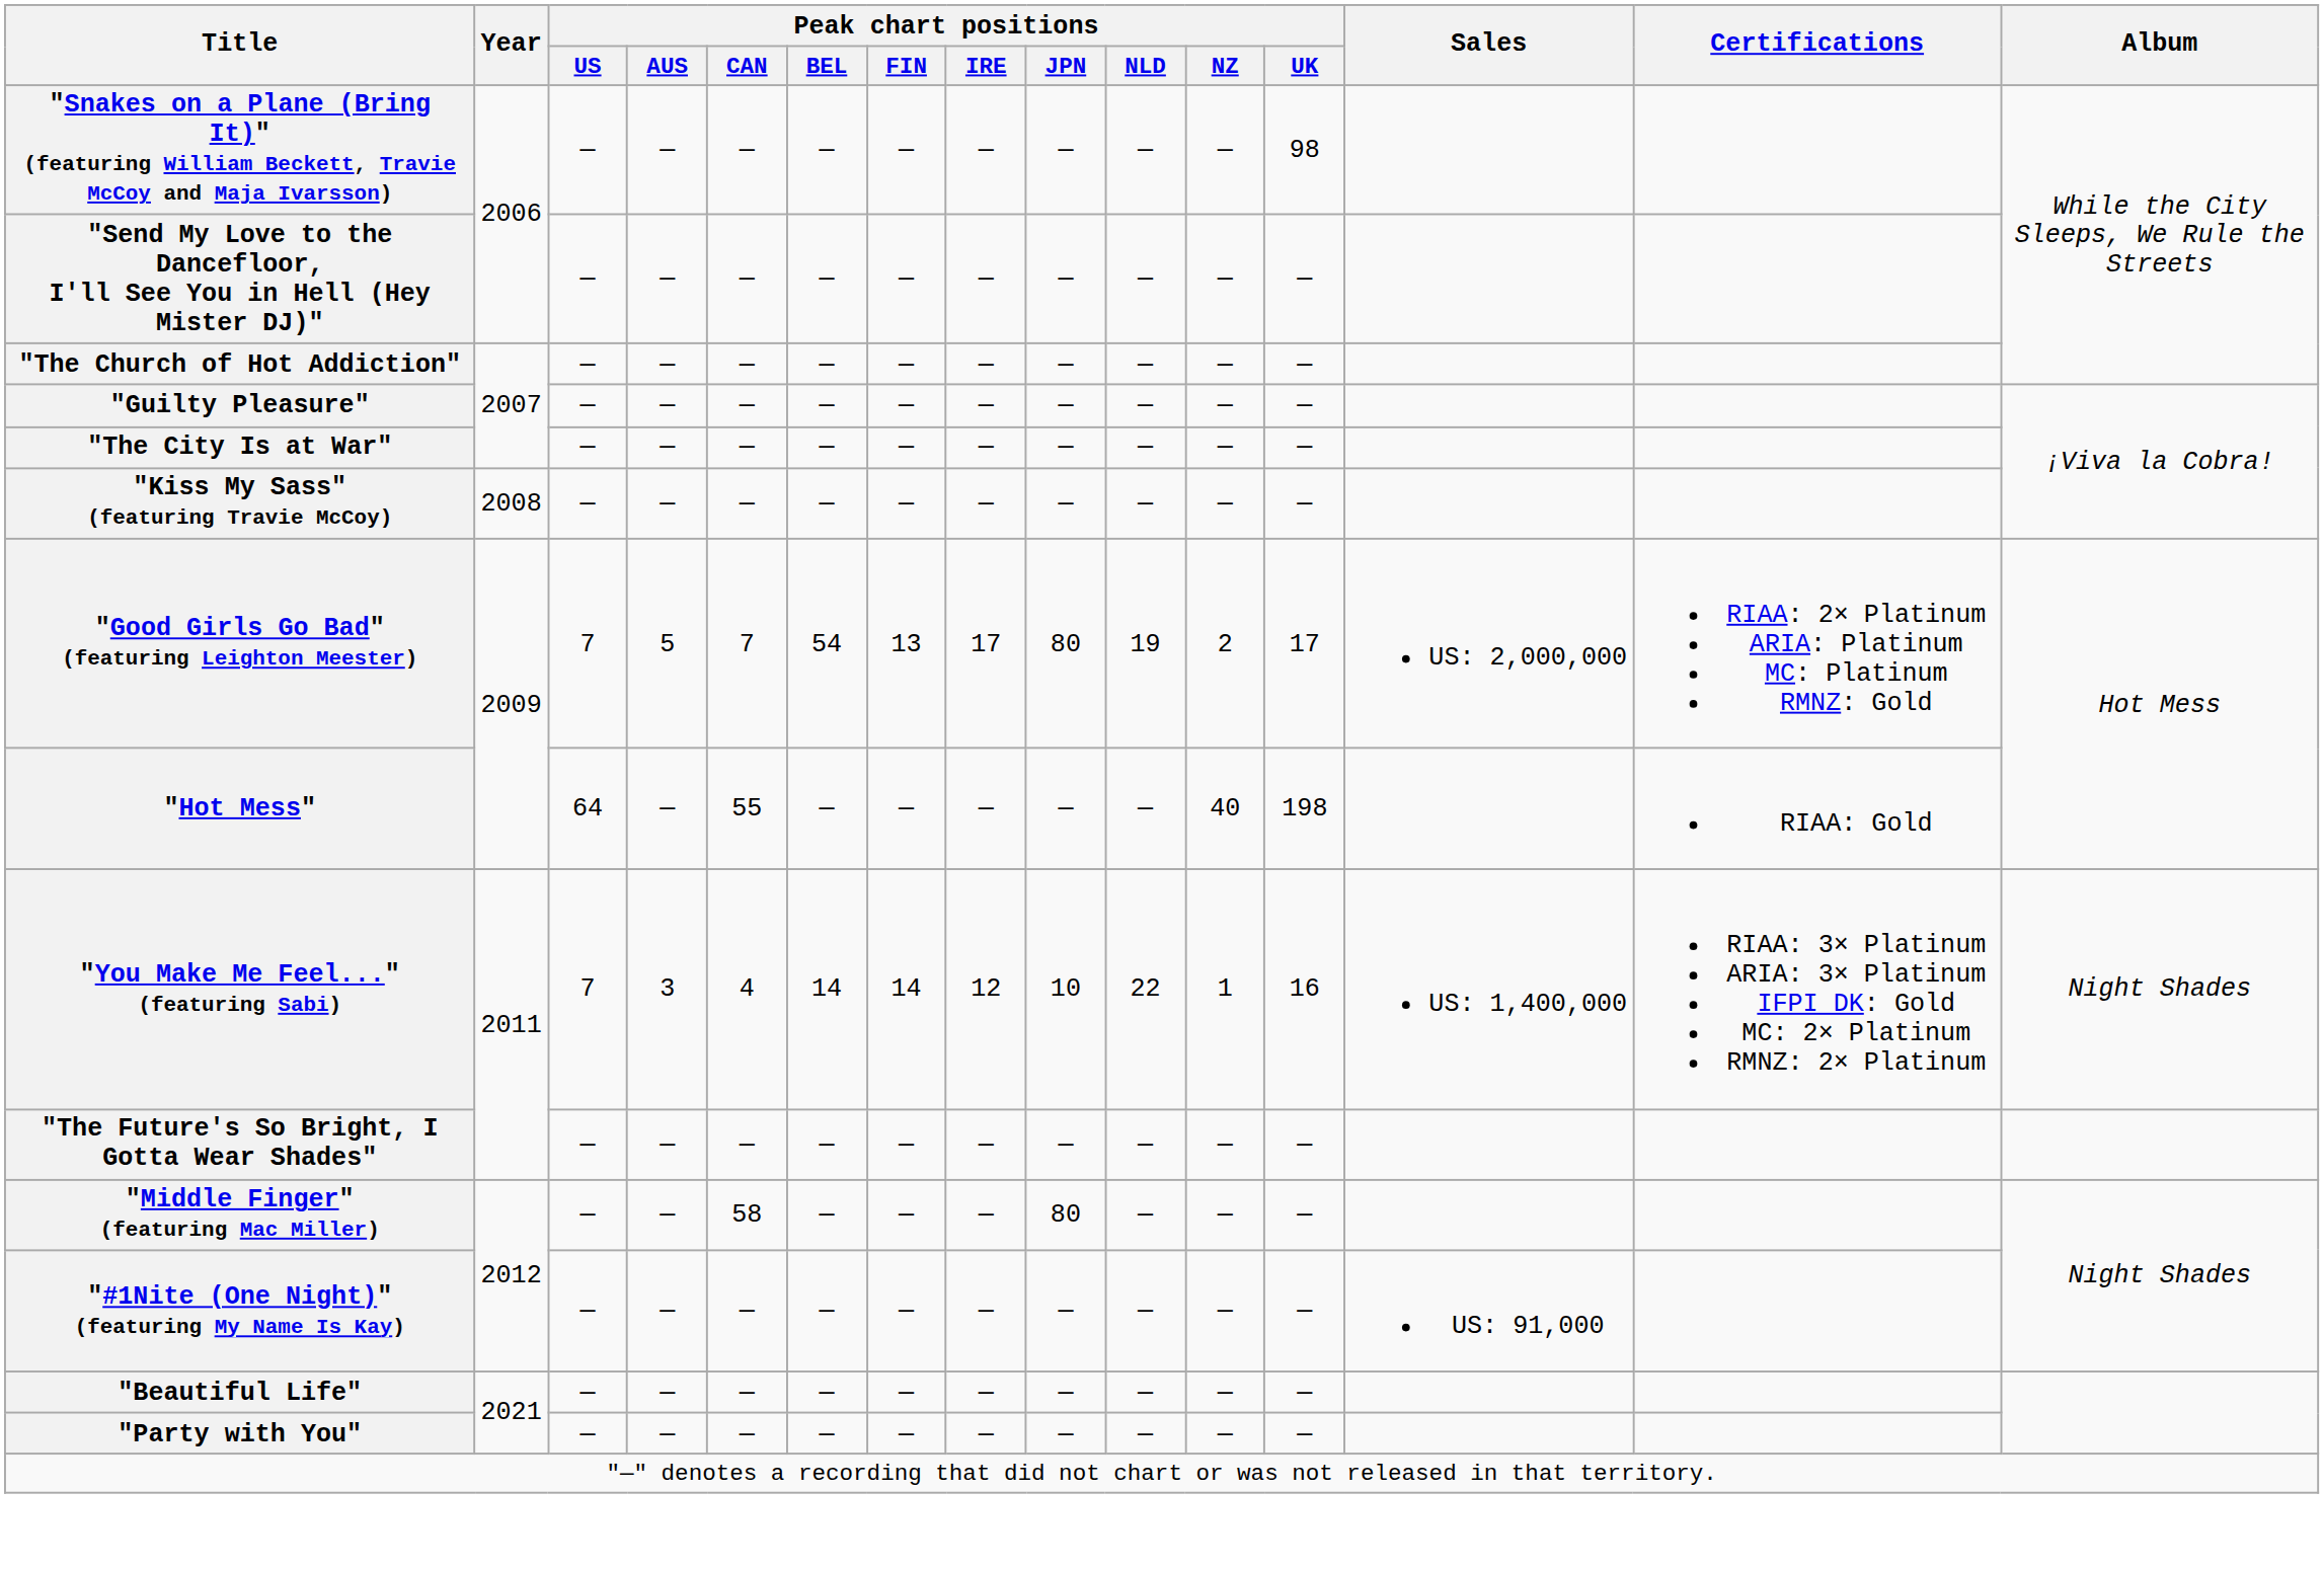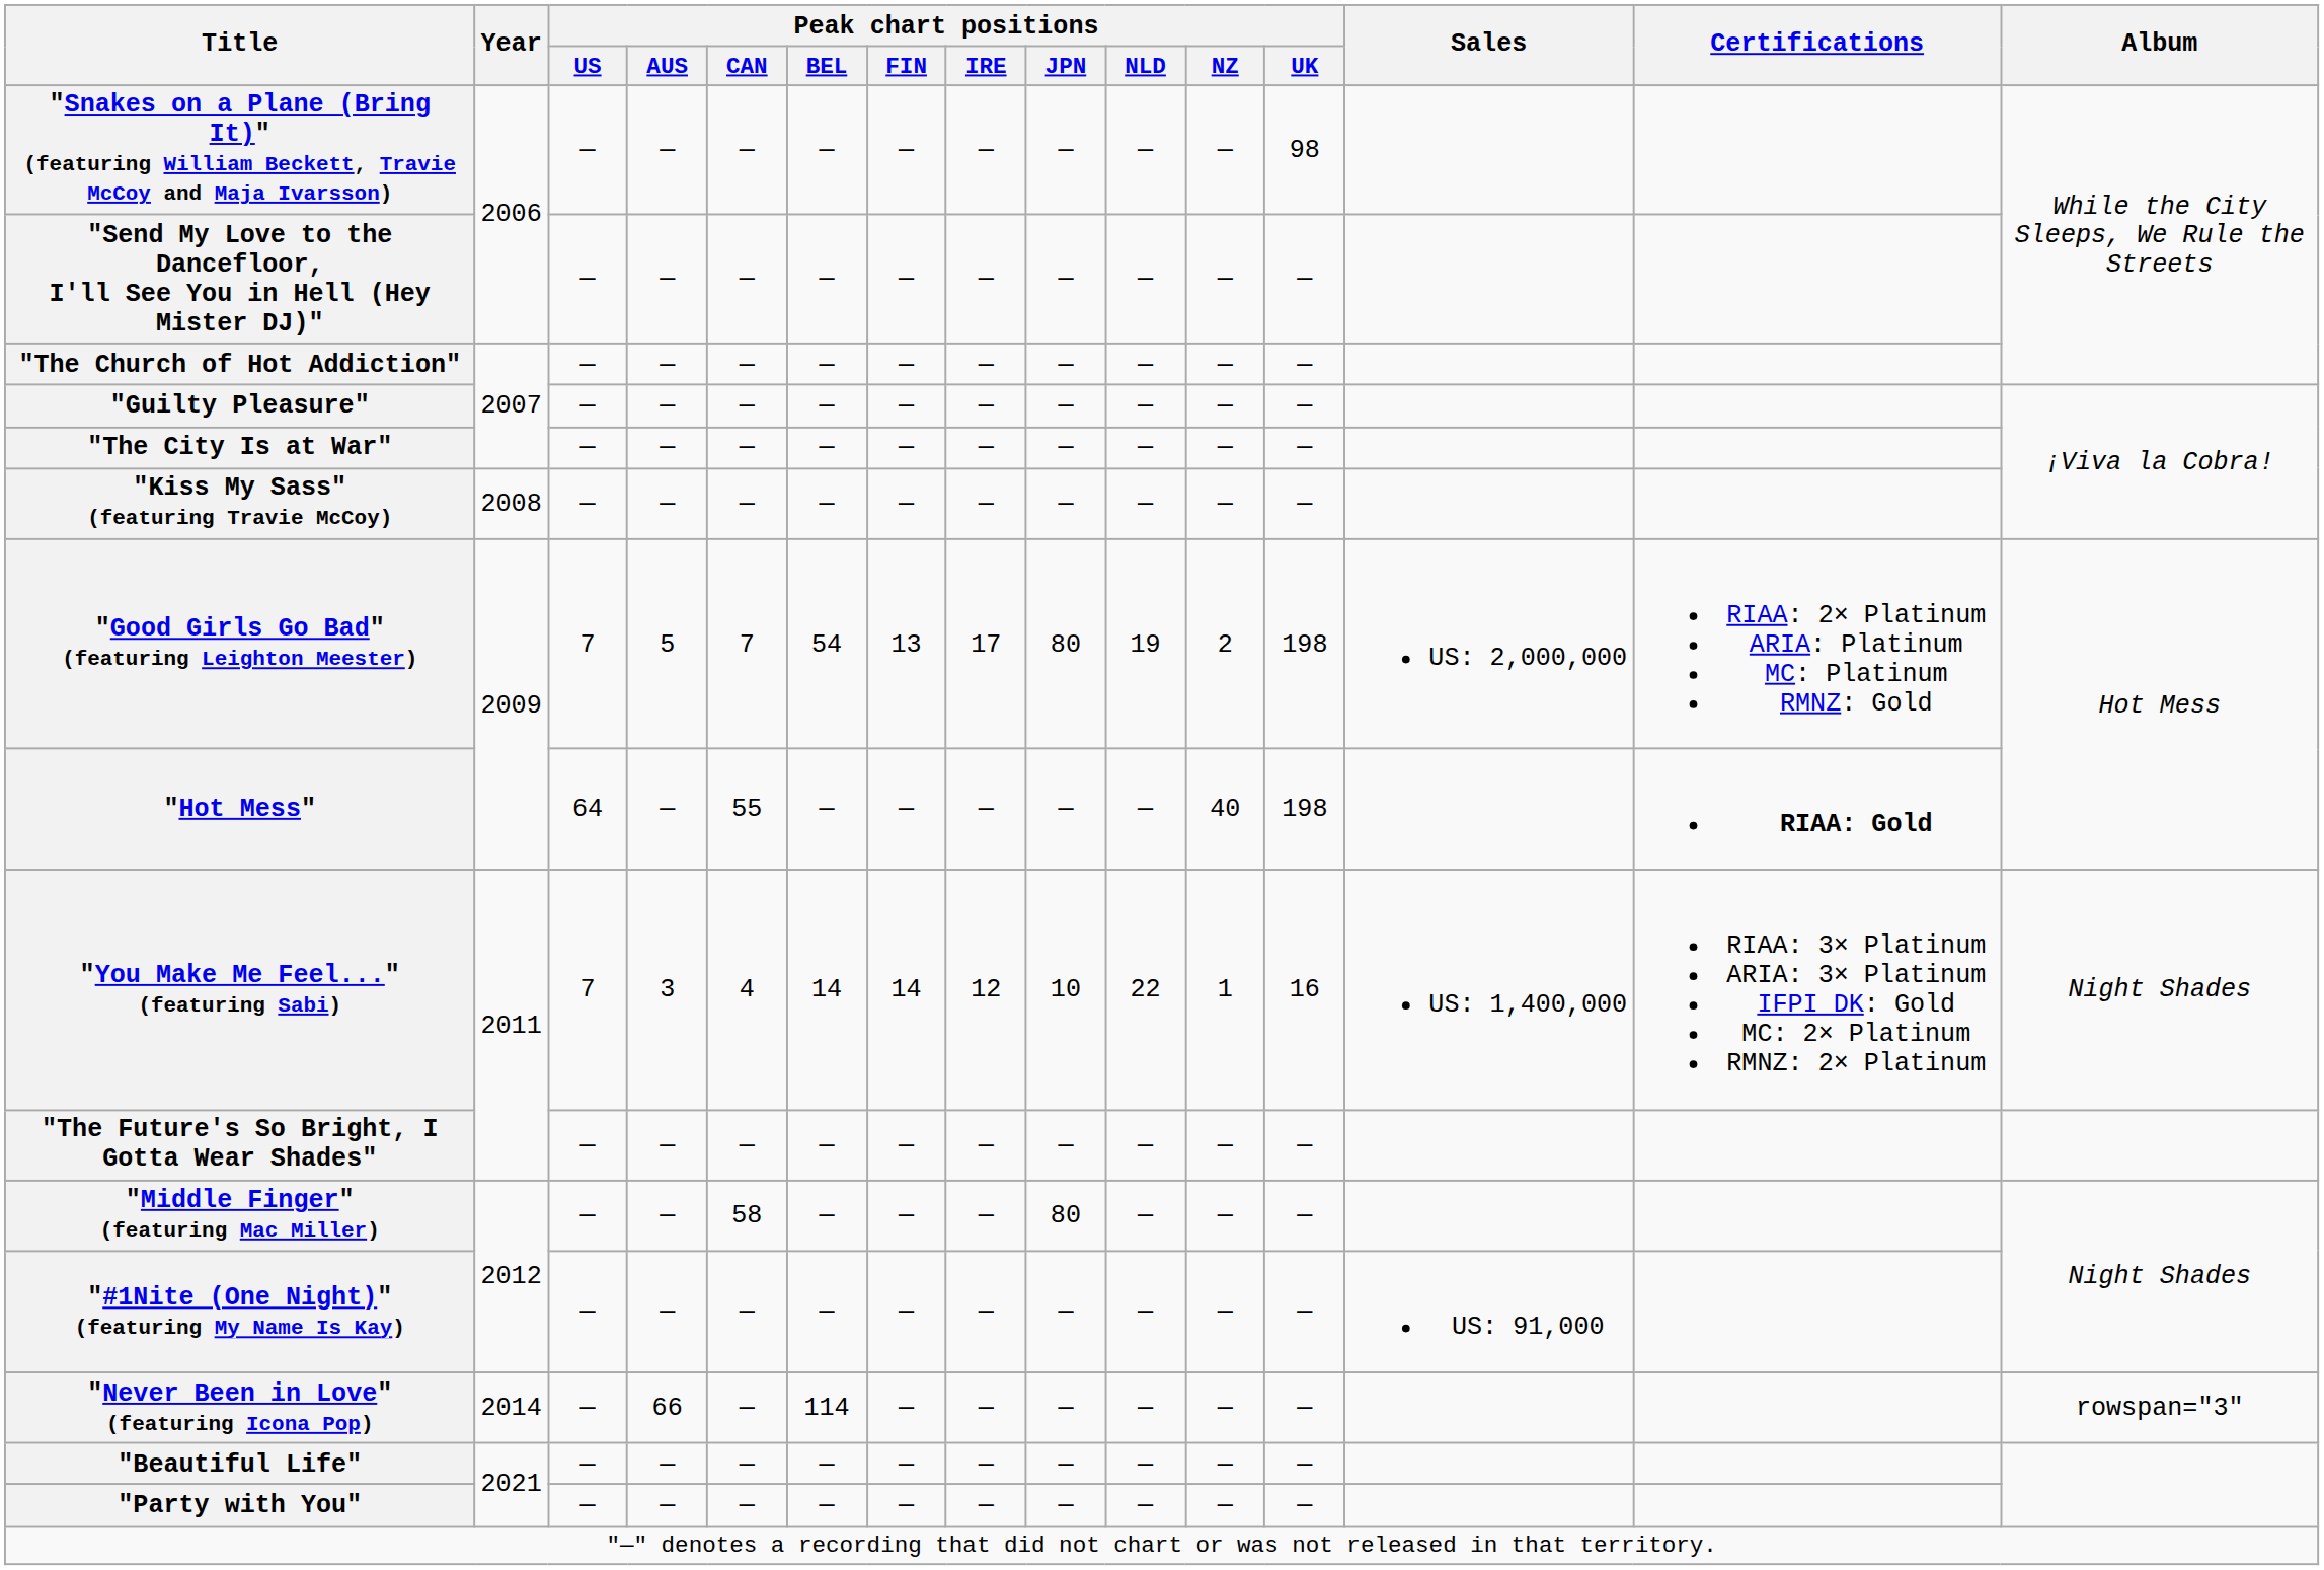"Good Girls Go Bad" (featuring Leighton Meester) | Peak chart positions / UK: 17 -> 198
"Hot Mess" | Certifications: normal -> bold
+ row: "Never Been in Love" (featuring Icona Pop) | 2014 | — | 66 | — | 114 | — | — | — | — | — | — | rowspan="3"
